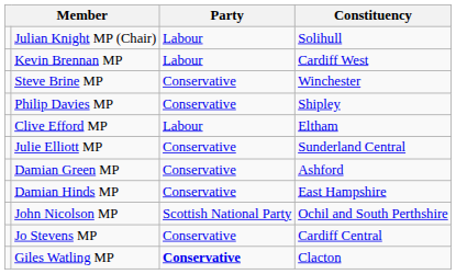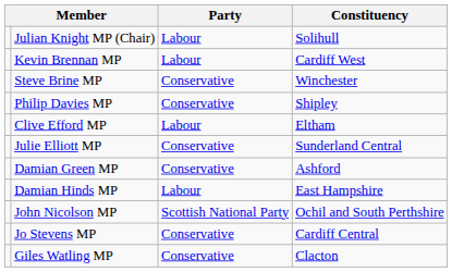Damian Hinds MP | Party: Conservative -> Labour
Giles Watling MP | Party: bold -> normal
